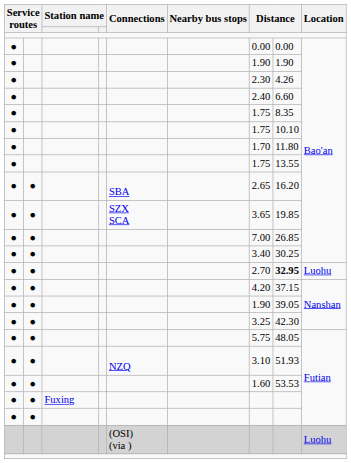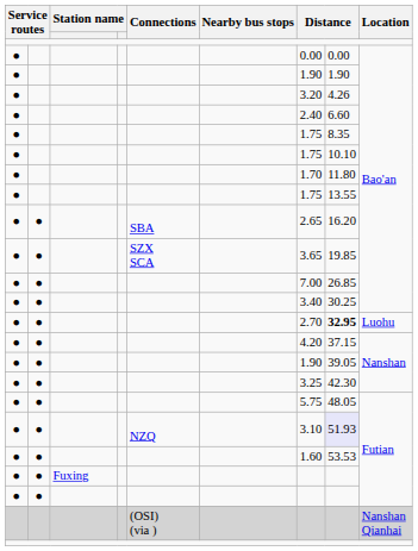row 6 | column 7: 2.30 -> 3.20
row 21 | column 8: no background -> lavender background
row 25 | Location: Luohu -> Nanshan Qianhai
